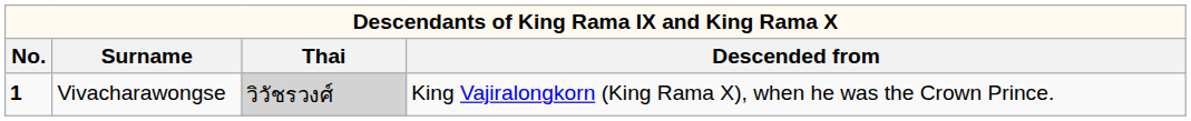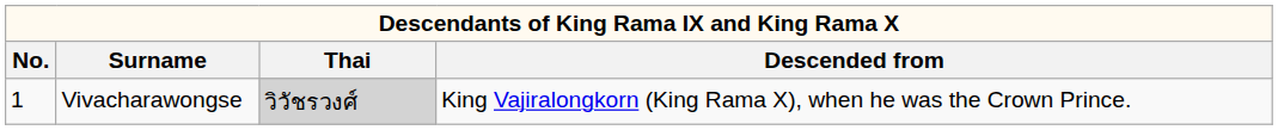Vivacharawongse | No.: bold -> normal
